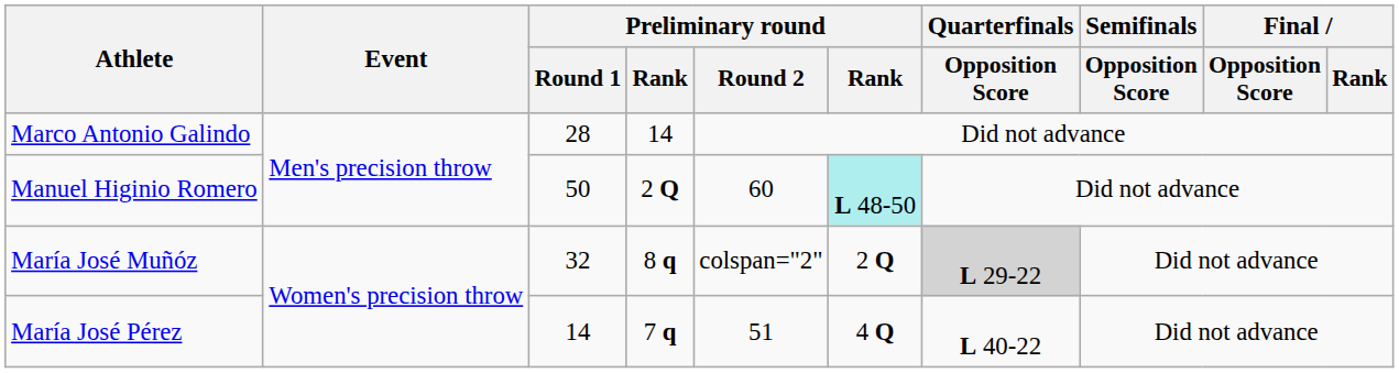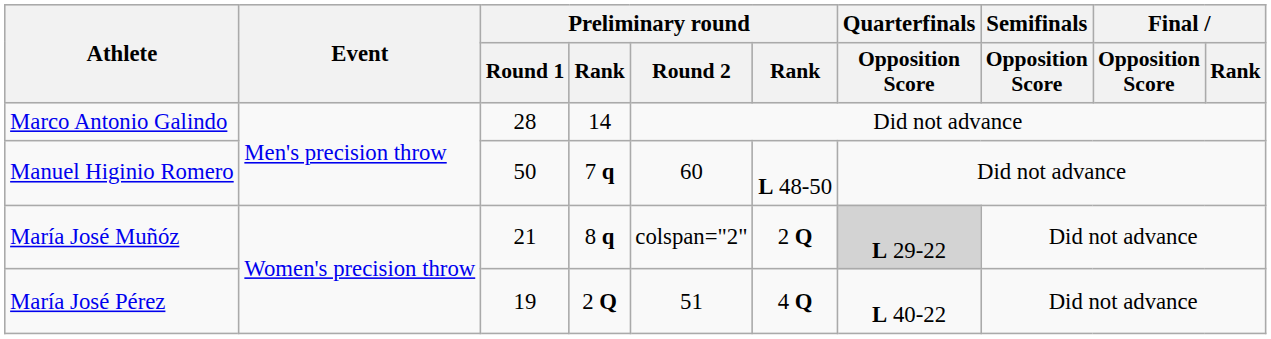Manuel Higinio Romero | column 4: 2 Q -> 7 q
Manuel Higinio Romero | column 6: paleturquoise background -> no background
María José Muñóz | Preliminary round / Round 1: 32 -> 21
María José Pérez | Preliminary round / Round 1: 14 -> 19
María José Pérez | column 4: 7 q -> 2 Q
